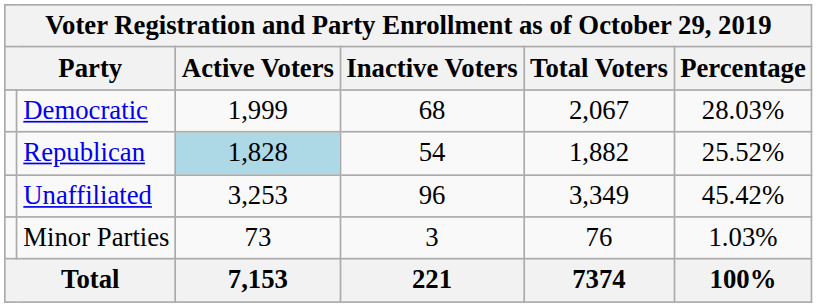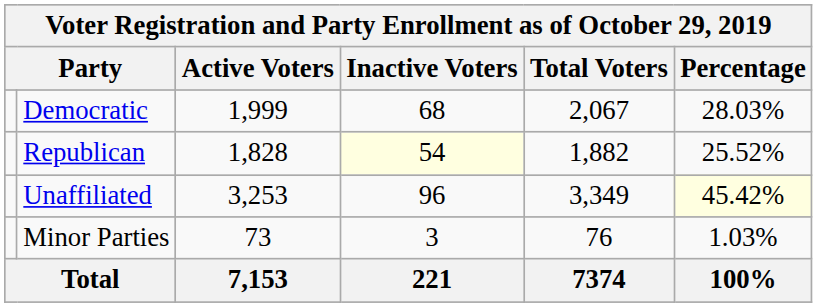Republican | Active Voters: lightblue background -> no background
Republican | Inactive Voters: no background -> lightyellow background
Unaffiliated | Percentage: no background -> lightyellow background
